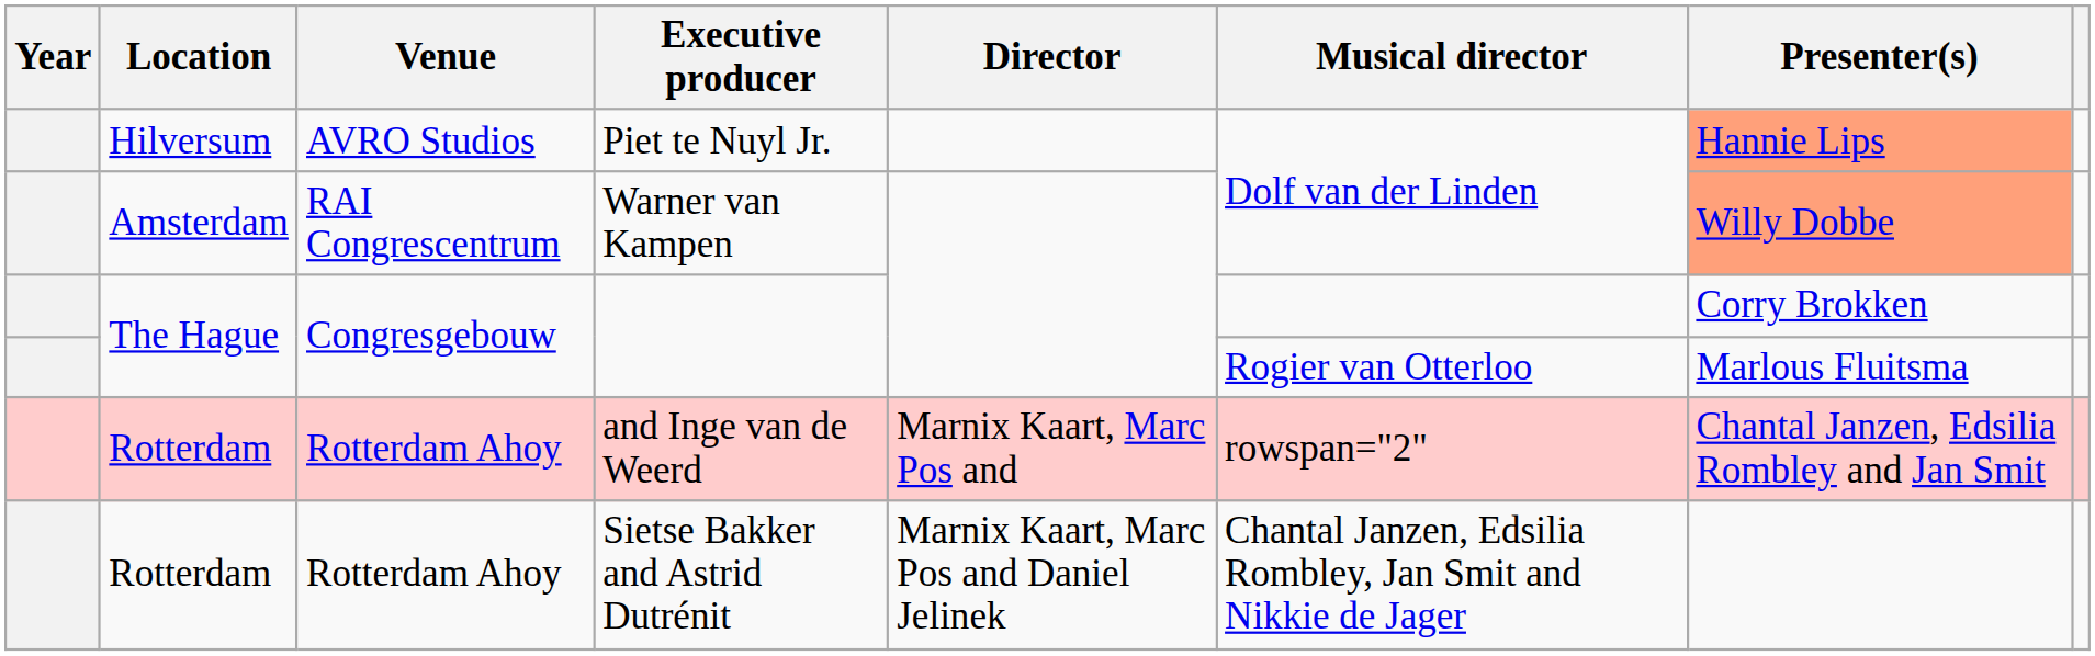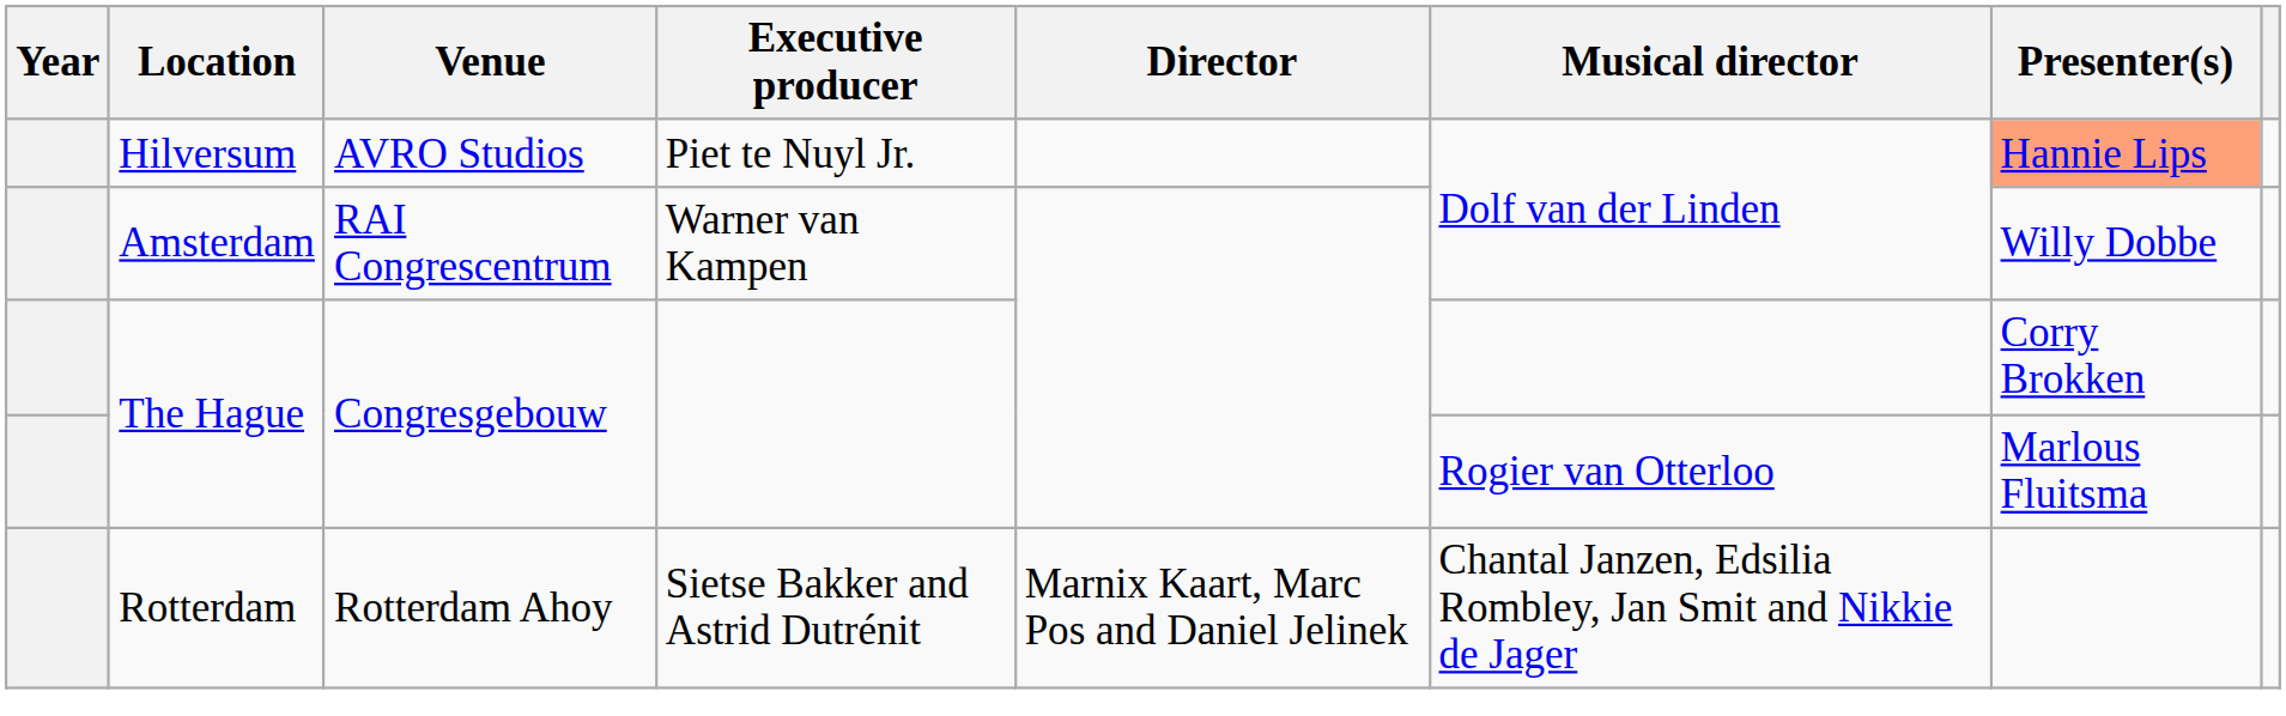Warner van Kampen | Presenter(s): lightsalmon background -> no background
- row: Rotterdam | Rotterdam Ahoy | and Inge van de Weerd | Marnix Kaart, Marc Pos and | rowspan="2" | Chantal Janzen, Edsilia Rombley and Jan Smit
